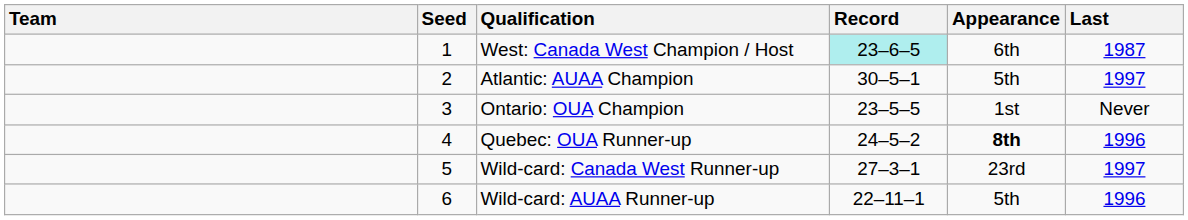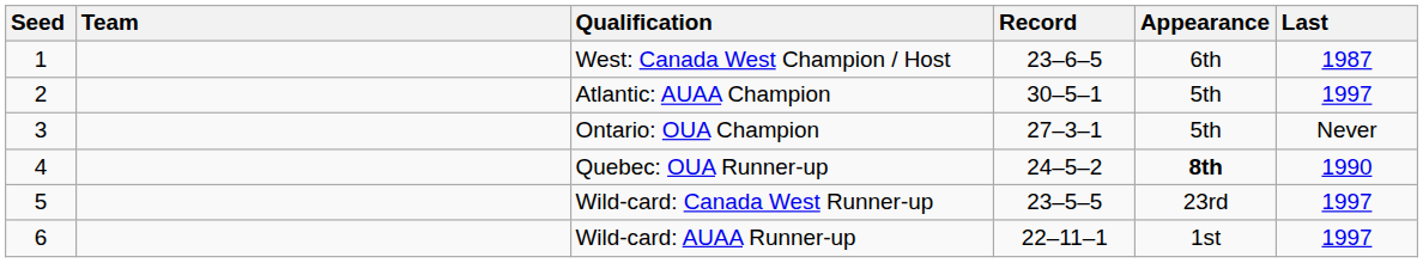columns swapped: Seed <-> Team
West: Canada West Champion / Host | Record: paleturquoise background -> no background
Ontario: OUA Champion | Record: 23–5–5 -> 27–3–1
Ontario: OUA Champion | Appearance: 1st -> 5th
Quebec: OUA Runner-up | Last: 1996 -> 1990
Wild-card: Canada West Runner-up | Record: 27–3–1 -> 23–5–5
Wild-card: AUAA Runner-up | Appearance: 5th -> 1st
Wild-card: AUAA Runner-up | Last: 1996 -> 1997
